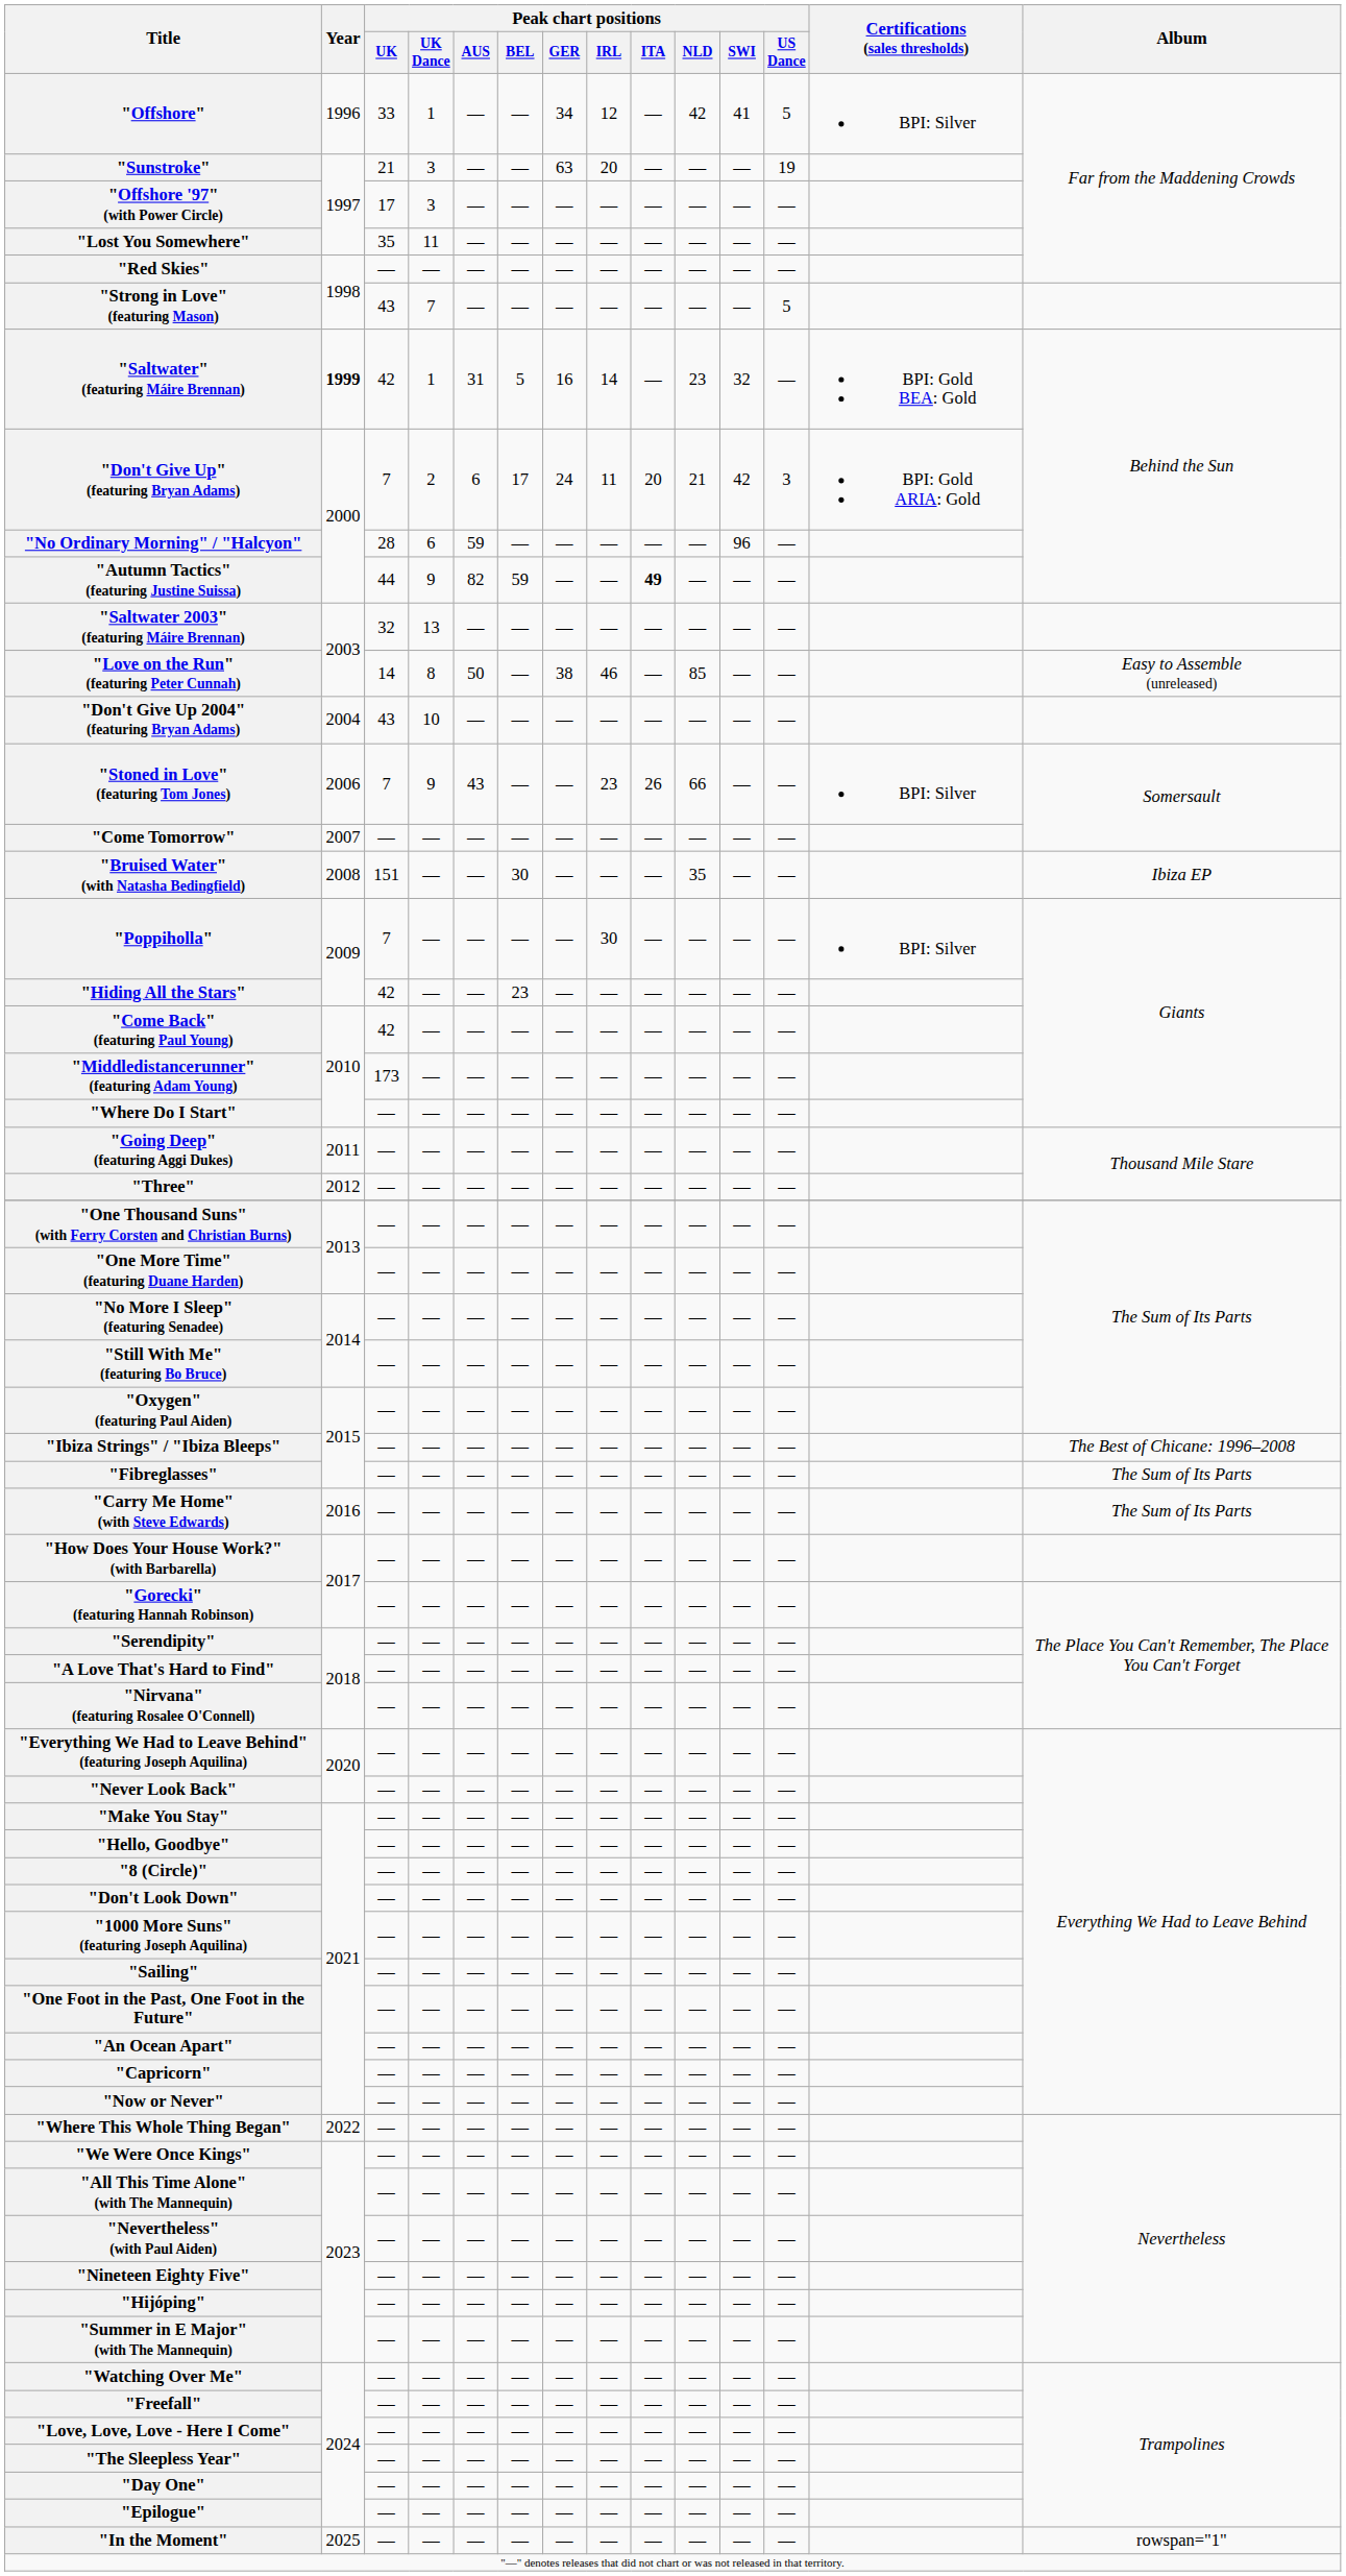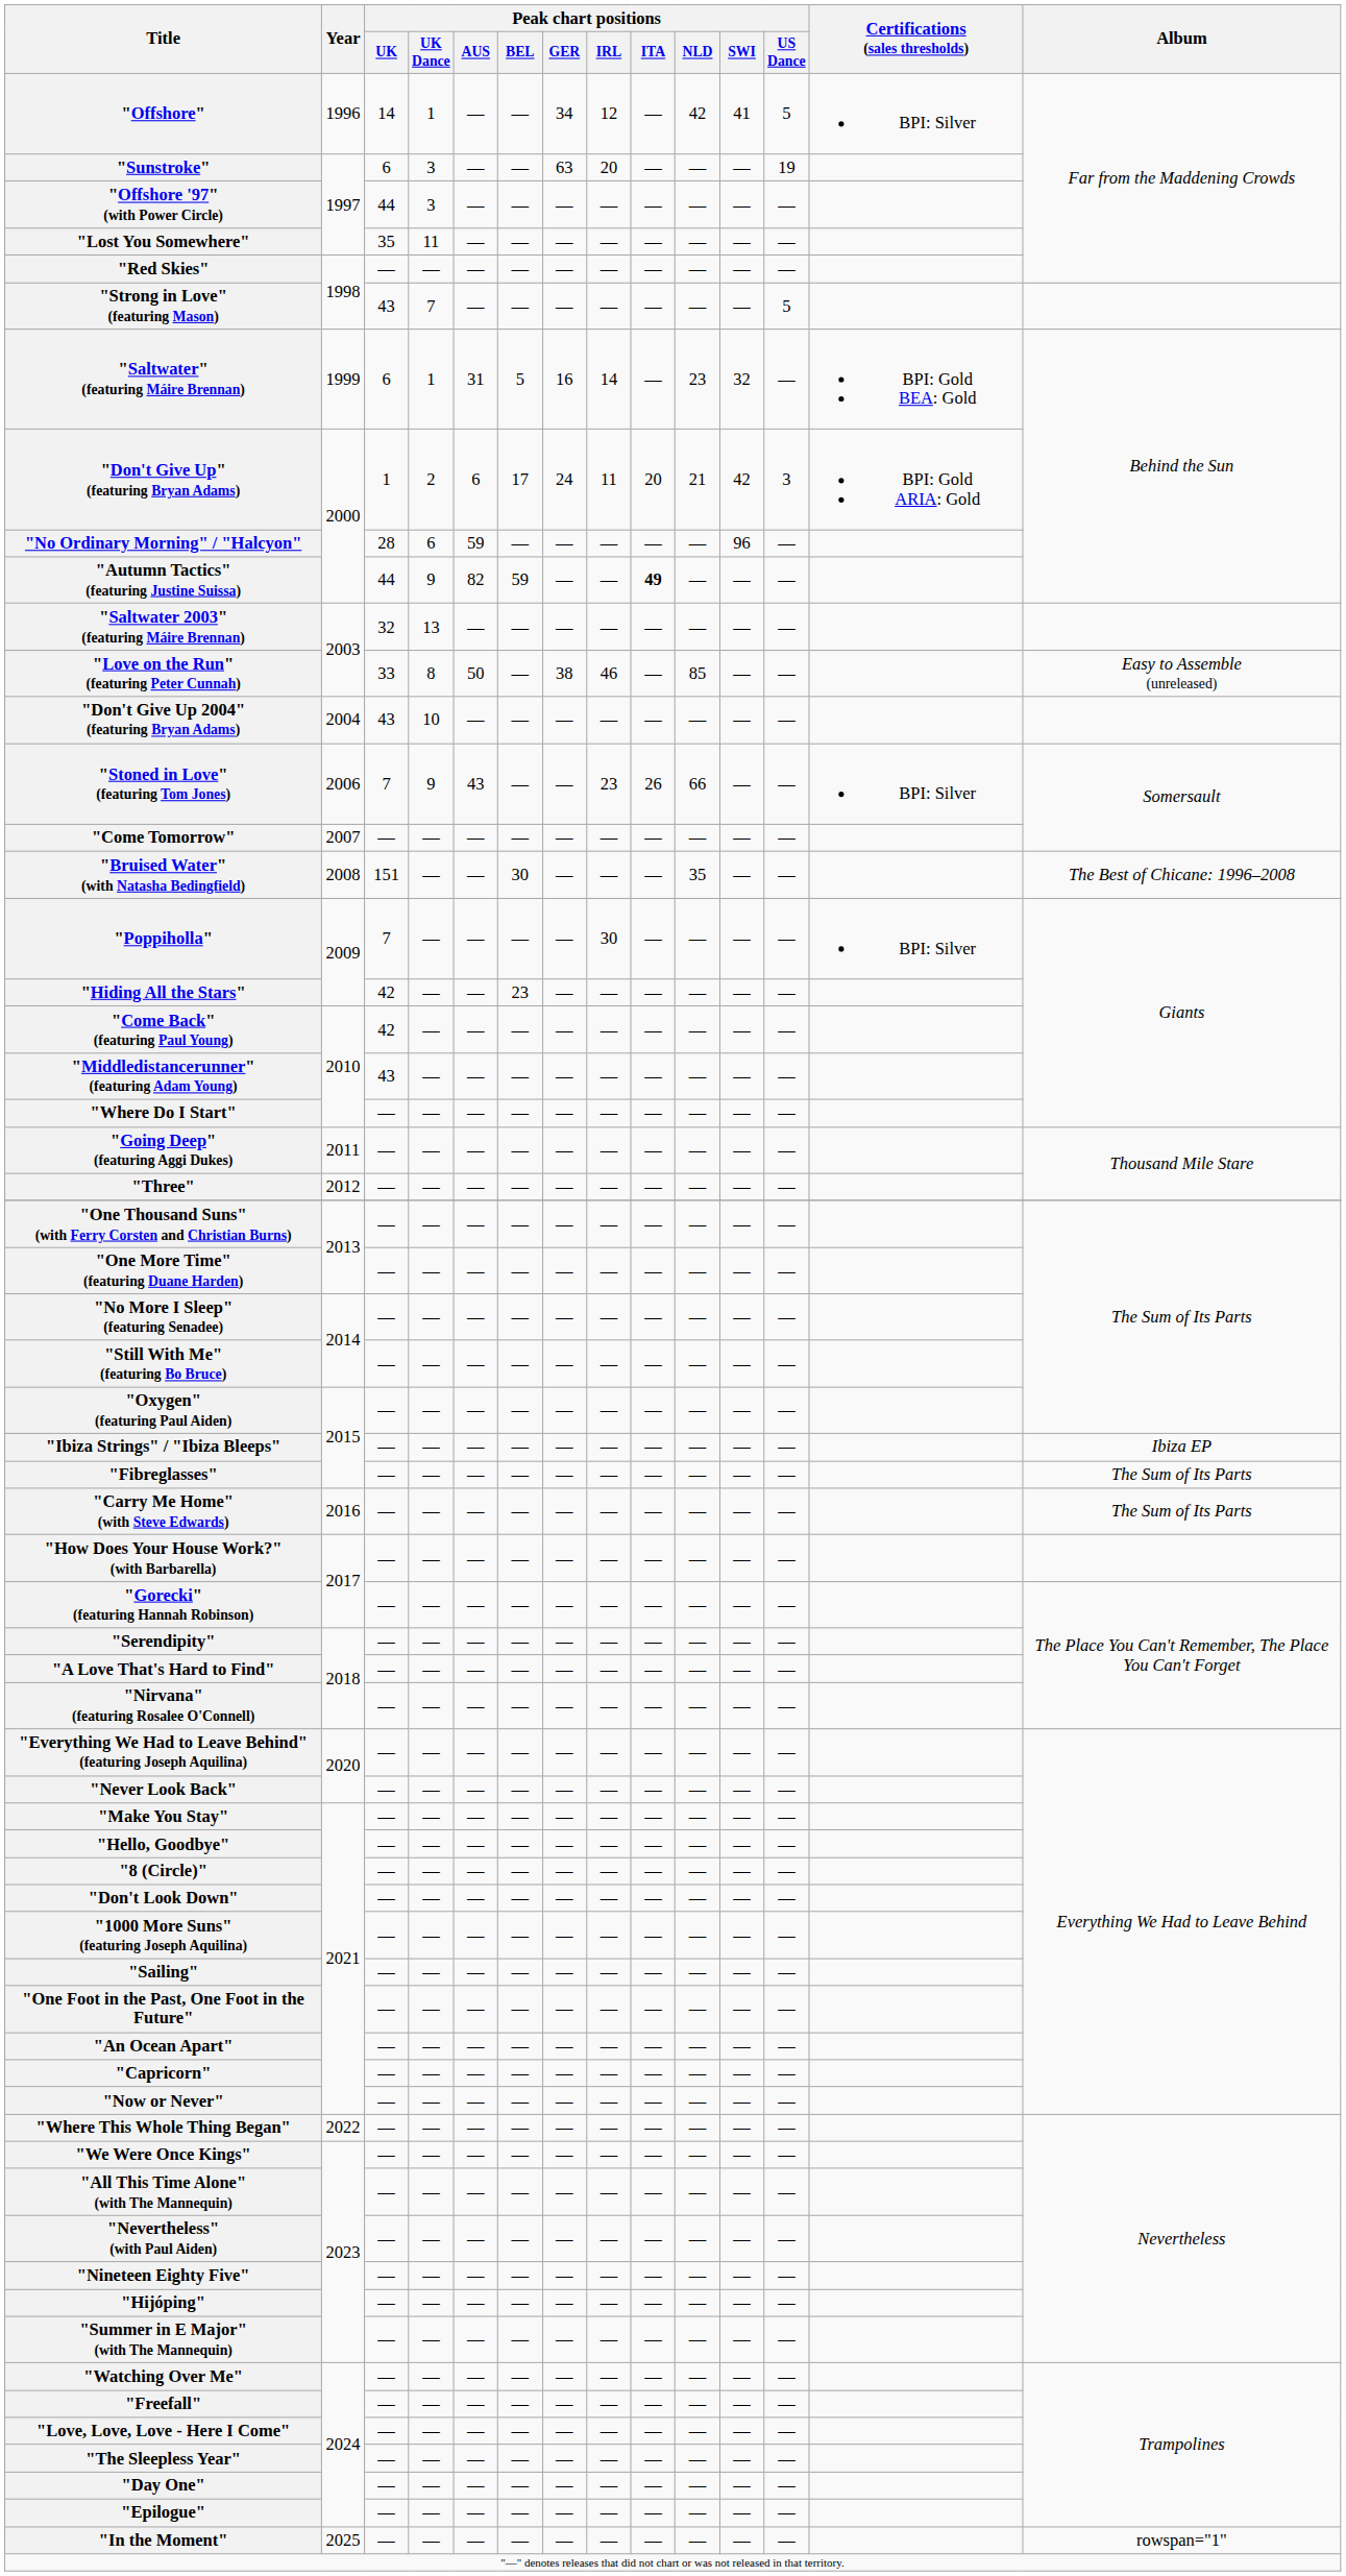"Offshore" | Peak chart positions / UK: 33 -> 14
"Sunstroke" | Peak chart positions / UK: 21 -> 6
"Offshore '97" (with Power Circle) | Peak chart positions / UK: 17 -> 44
"Saltwater" (featuring Máire Brennan) | Year: bold -> normal
"Saltwater" (featuring Máire Brennan) | Peak chart positions / UK: 42 -> 6
"Don't Give Up" (featuring Bryan Adams) | Peak chart positions / UK: 7 -> 1
"Love on the Run" (featuring Peter Cunnah) | Peak chart positions / UK: 14 -> 33
"Bruised Water" (with Natasha Bedingfield) | Album: Ibiza EP -> The Best of Chicane: 1996–2008
"Middledistancerunner" (featuring Adam Young) | Peak chart positions / UK: 173 -> 43
"Ibiza Strings" / "Ibiza Bleeps" | Album: The Best of Chicane: 1996–2008 -> Ibiza EP
